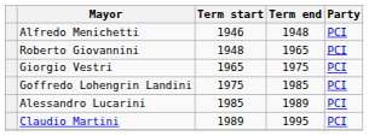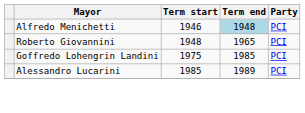Alfredo Menichetti | Term end: no background -> lightblue background
- row: Giorgio Vestri | 1965 | 1975 | PCI
- row: Claudio Martini | 1989 | 1995 | PCI
